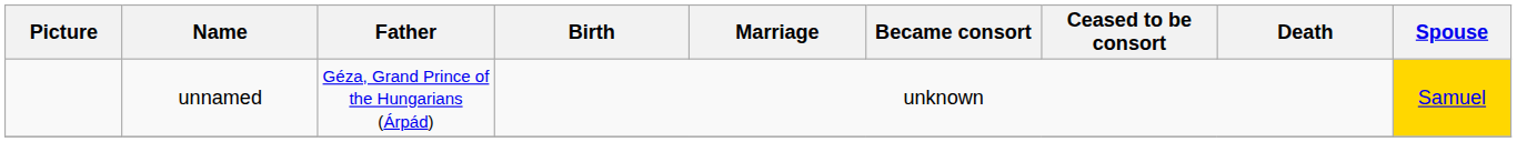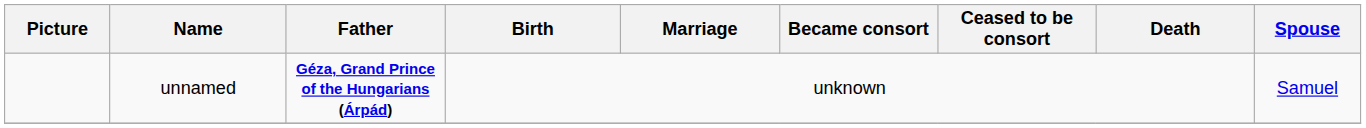unnamed | Father: normal -> bold
unnamed | Spouse: gold background -> no background
